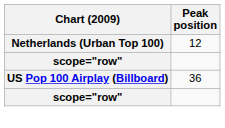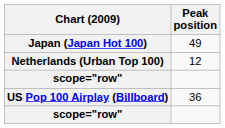+ row: Japan (Japan Hot 100) | 49
